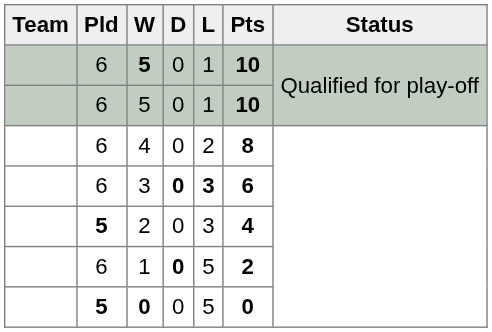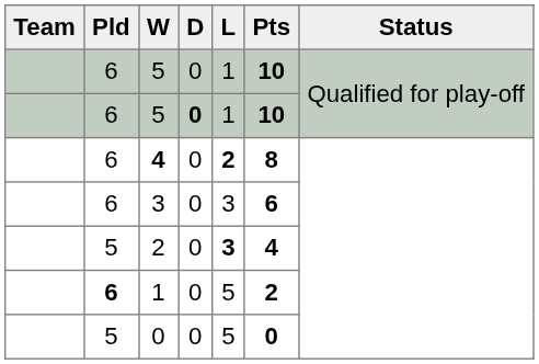row 2 | W: bold -> normal
row 3 | D: normal -> bold
row 4 | W: normal -> bold
row 4 | L: normal -> bold
row 5 | D: bold -> normal
row 5 | L: bold -> normal
row 6 | Pld: bold -> normal
row 6 | L: normal -> bold
row 7 | Pld: normal -> bold
row 7 | D: bold -> normal
row 8 | Pld: bold -> normal
row 8 | W: bold -> normal
